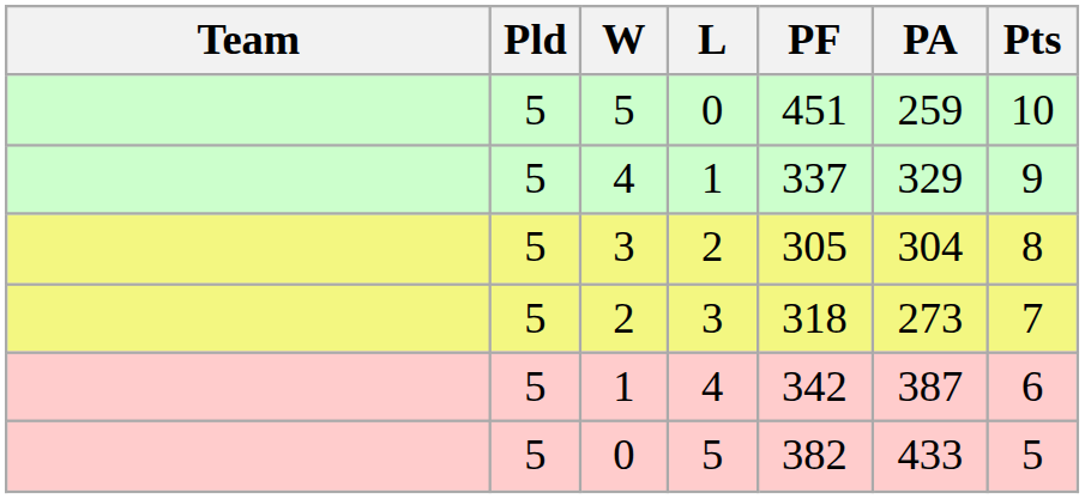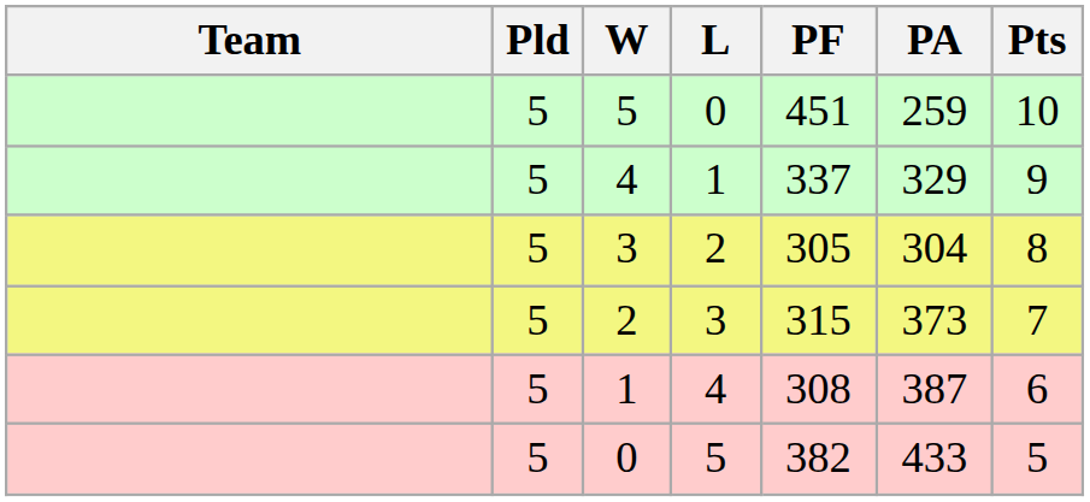row 5 | PF: 318 -> 315
row 5 | PA: 273 -> 373
row 6 | PF: 342 -> 308
